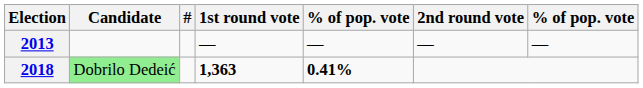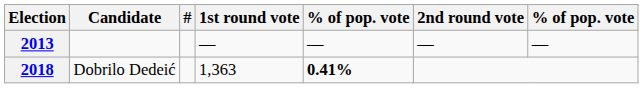2018 | Candidate: lightgreen background -> no background
2018 | 1st round vote: bold -> normal
